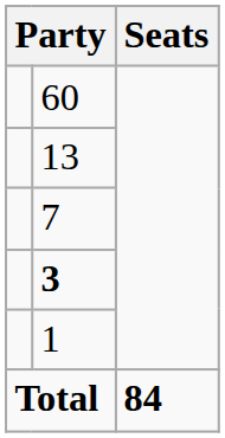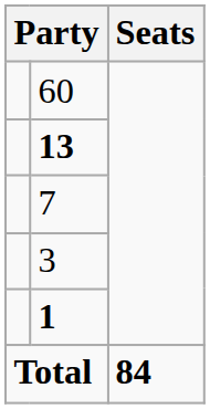13 | column 2: normal -> bold
3 | column 2: bold -> normal
1 | column 2: normal -> bold
